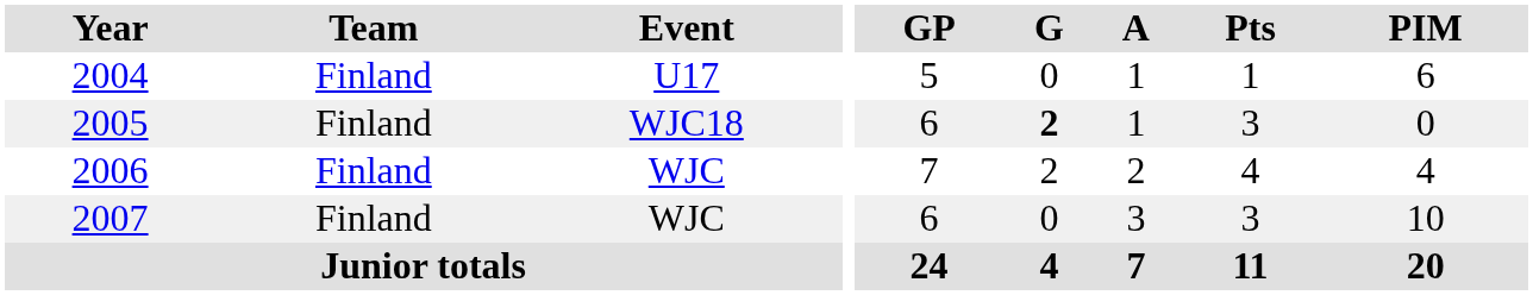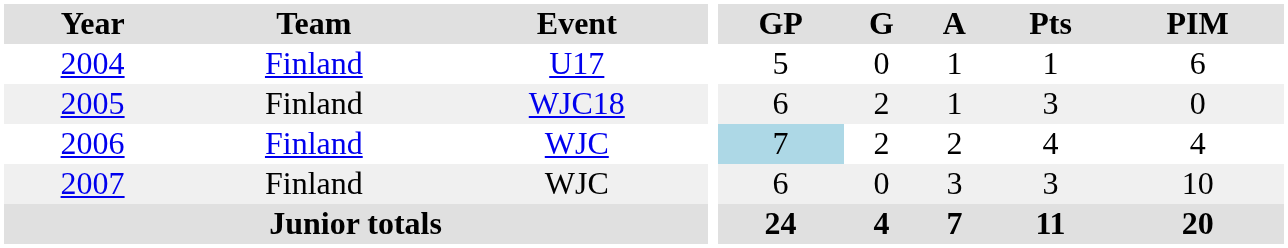2005 | G: bold -> normal
2006 | GP: no background -> lightblue background
